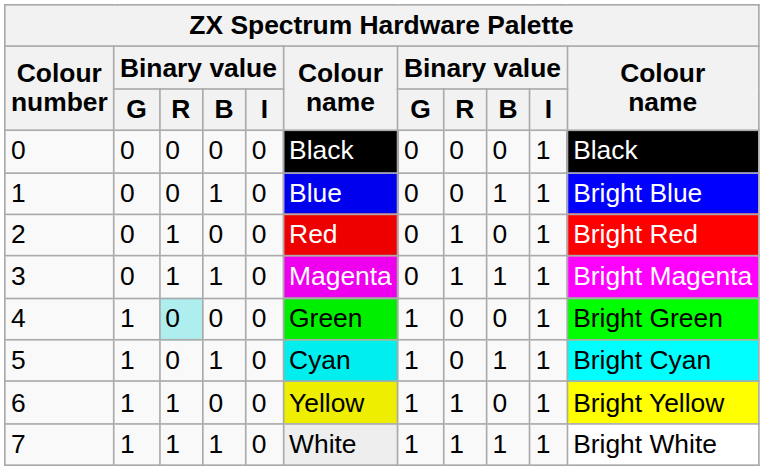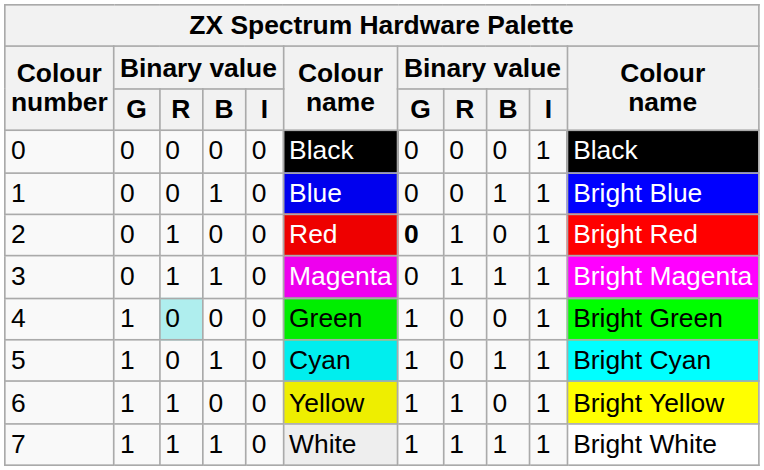2 | column 7: normal -> bold
